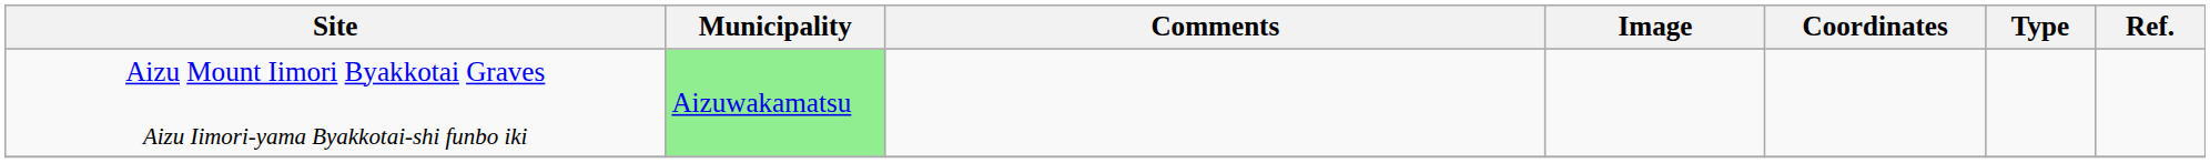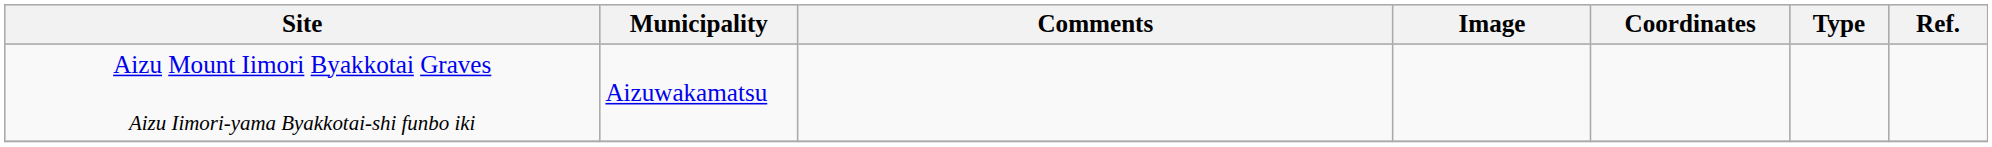row 2 | Municipality: lightgreen background -> no background
